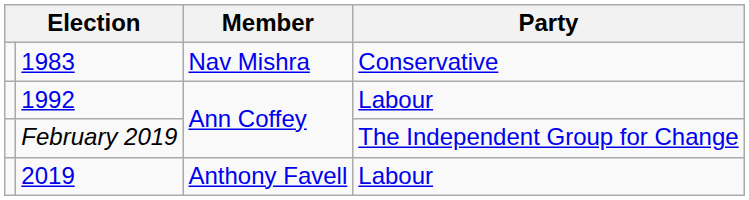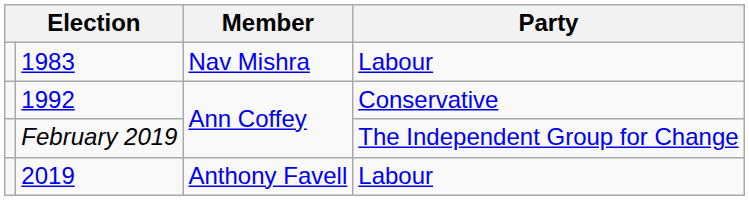1983 | Party: Conservative -> Labour
1992 | Party: Labour -> Conservative
